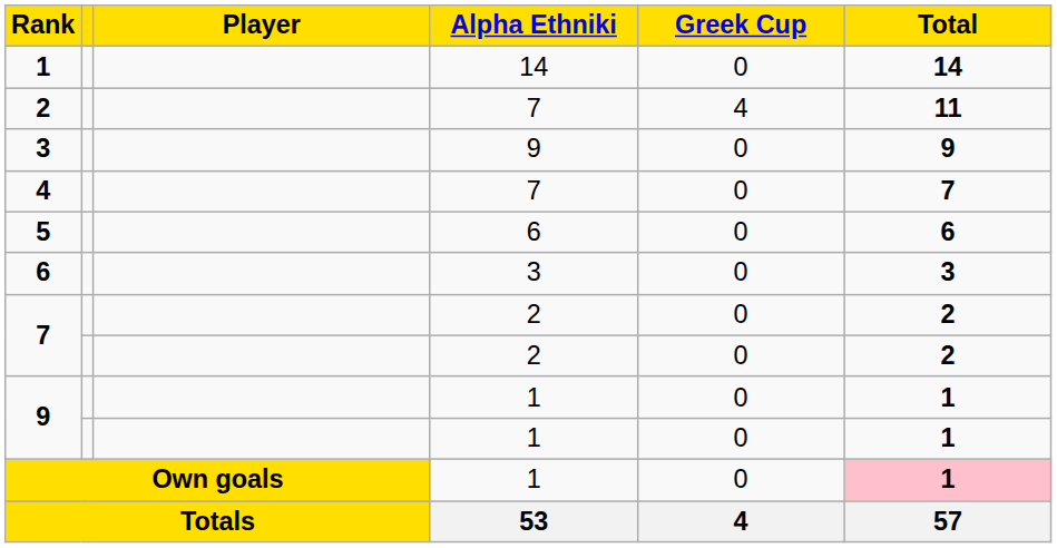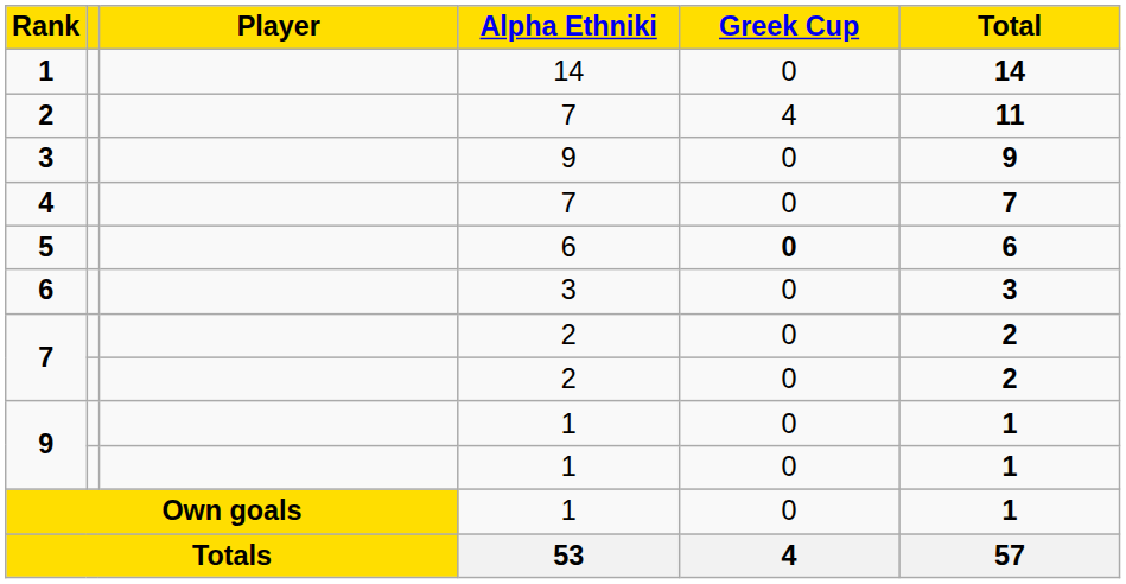5 | Greek Cup: normal -> bold
Own goals | Total: pink background -> no background
